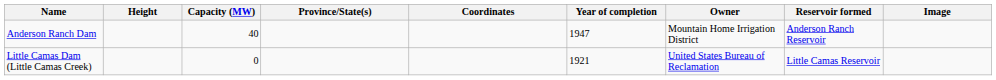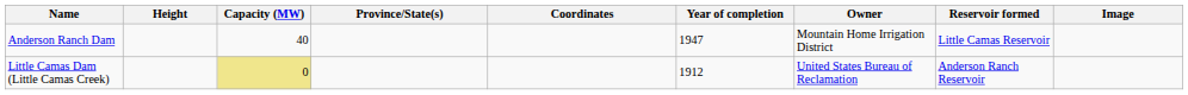Anderson Ranch Dam | Reservoir formed: Anderson Ranch Reservoir -> Little Camas Reservoir
Little Camas Dam (Little Camas Creek) | Capacity (MW): no background -> khaki background
Little Camas Dam (Little Camas Creek) | Year of completion: 1921 -> 1912
Little Camas Dam (Little Camas Creek) | Reservoir formed: Little Camas Reservoir -> Anderson Ranch Reservoir
